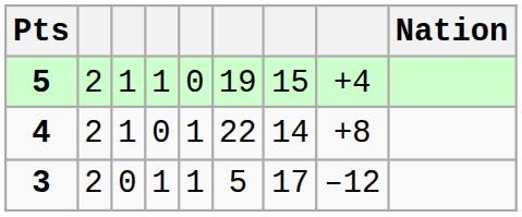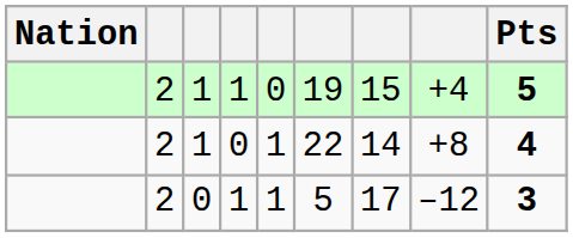columns swapped: Nation <-> Pts
